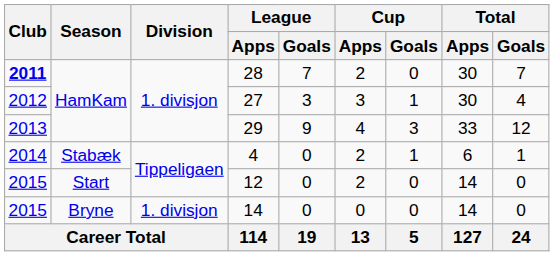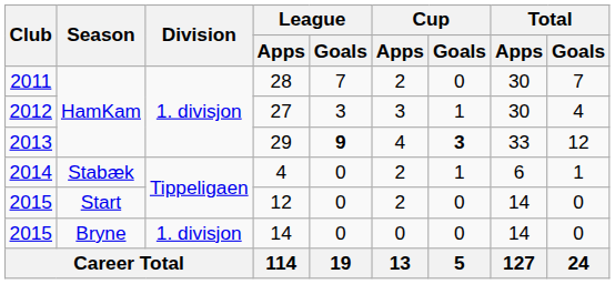28 | Club: bold -> normal
29 | League / Goals: normal -> bold
29 | Cup / Goals: normal -> bold
